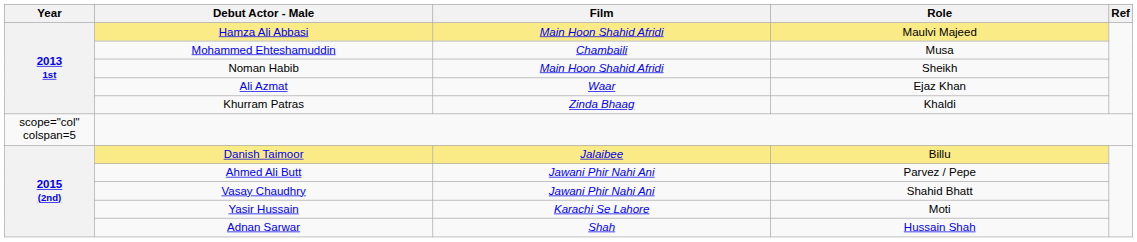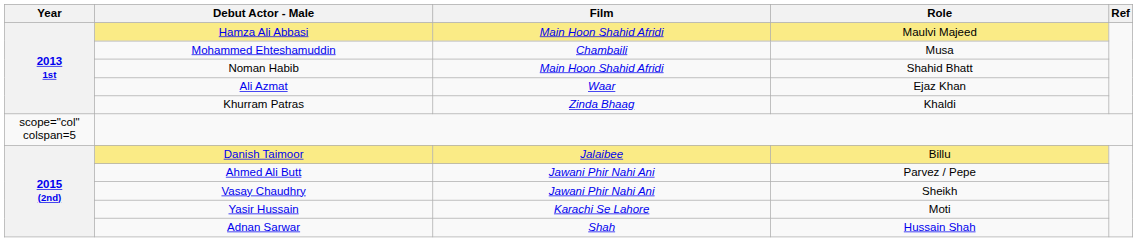Noman Habib | Role: Sheikh -> Shahid Bhatt
Vasay Chaudhry | Role: Shahid Bhatt -> Sheikh
